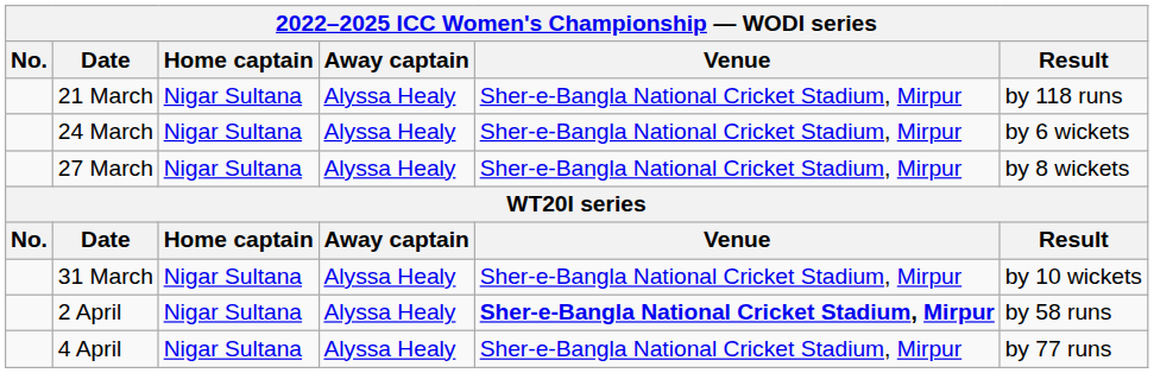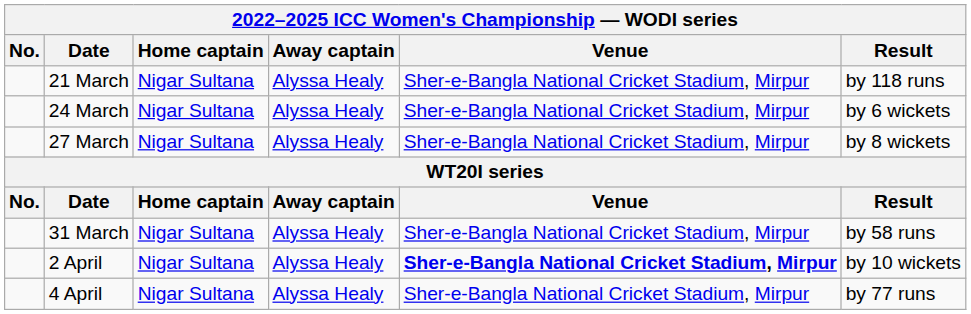31 March | Result: by 10 wickets -> by 58 runs
2 April | Result: by 58 runs -> by 10 wickets
